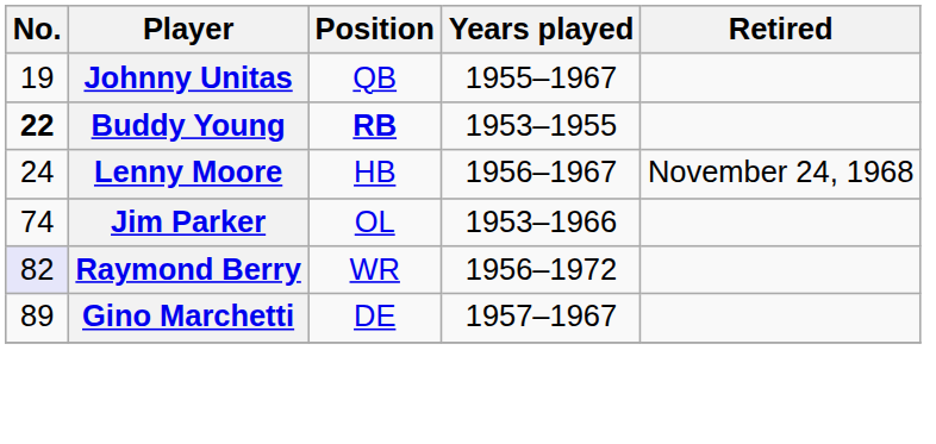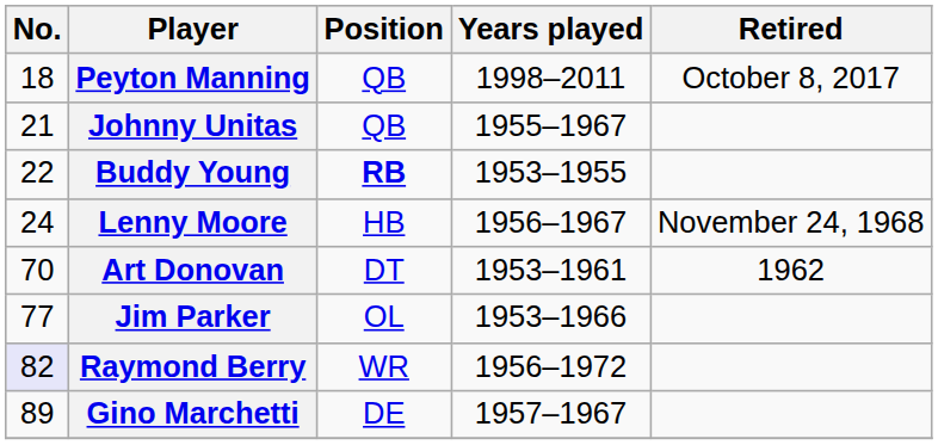+ row: 18 | Peyton Manning | QB | 1998–2011 | October 8, 2017
Johnny Unitas | No.: 19 -> 21
Buddy Young | No.: bold -> normal
+ row: 70 | Art Donovan | DT | 1953–1961 | 1962
Jim Parker | No.: 74 -> 77
